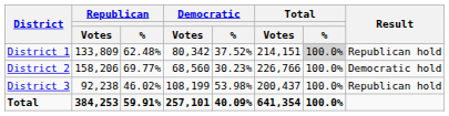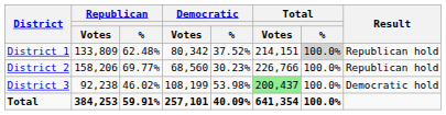District 2 | Result: Democratic hold -> Republican hold
District 3 | Total / Votes: no background -> lightgreen background
District 3 | Result: Republican hold -> Democratic hold
